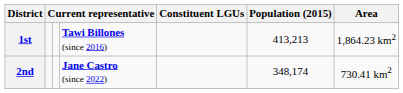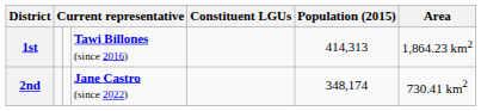1st | Population (2015): 413,213 -> 414,313
